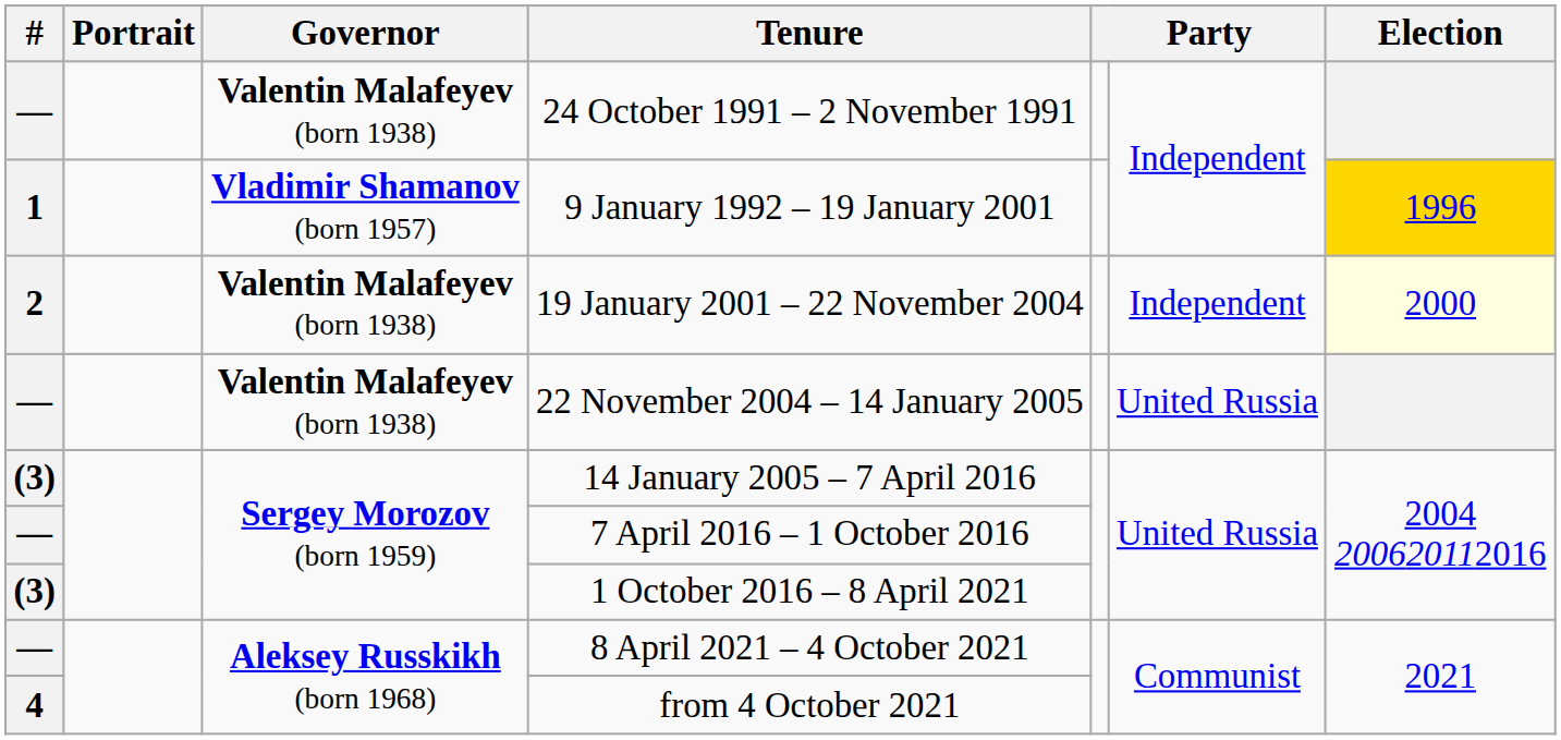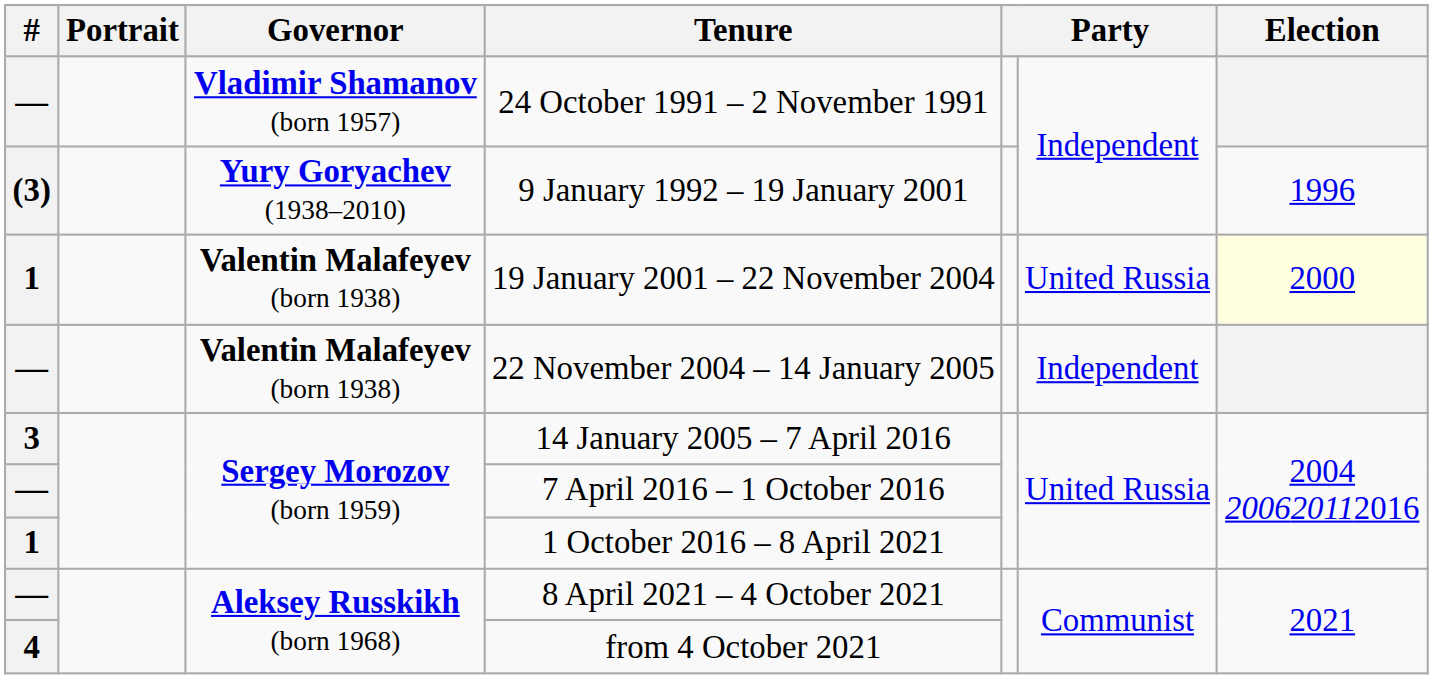24 October 1991 – 2 November 1991 | Governor: Valentin Malafeyev (born 1938) -> Vladimir Shamanov (born 1957)
9 January 1992 – 19 January 2001 | #: 1 -> (3)
9 January 1992 – 19 January 2001 | Governor: Vladimir Shamanov (born 1957) -> Yury Goryachev (1938–2010)
9 January 1992 – 19 January 2001 | Election: gold background -> no background
19 January 2001 – 22 November 2004 | #: 2 -> 1
19 January 2001 – 22 November 2004 | column 6: Independent -> United Russia
22 November 2004 – 14 January 2005 | column 6: United Russia -> Independent
14 January 2005 – 7 April 2016 | #: (3) -> 3
1 October 2016 – 8 April 2021 | #: (3) -> 1
